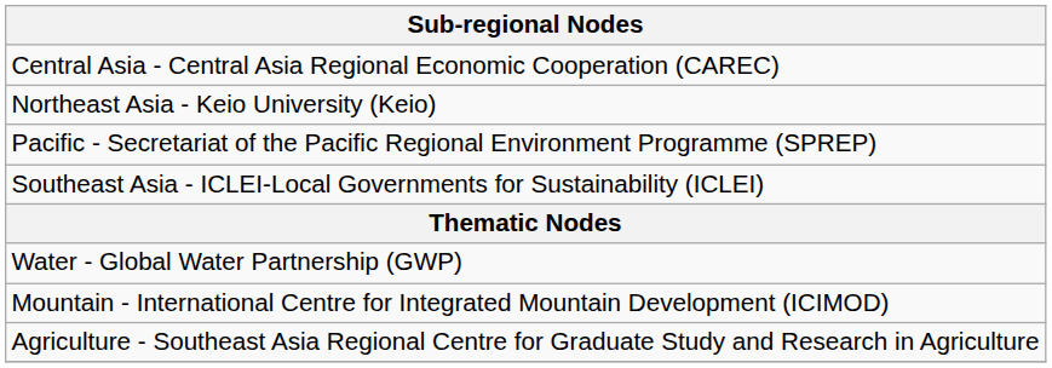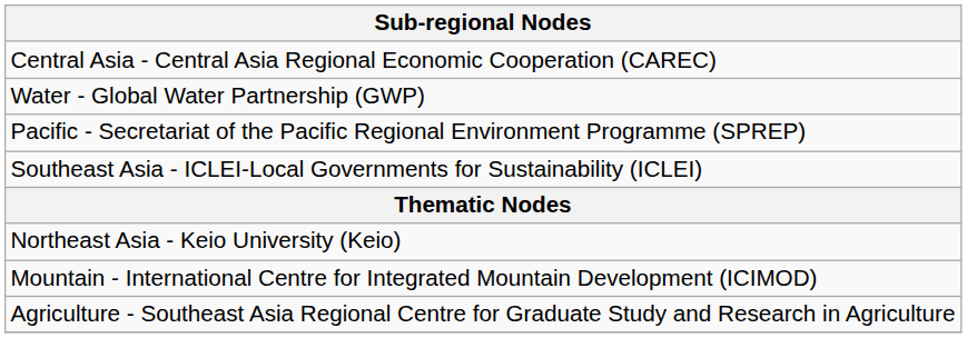row 3 | column 1: Northeast Asia - Keio University (Keio) -> Water - Global Water Partnership (GWP)
row 7 | column 1: Water - Global Water Partnership (GWP) -> Northeast Asia - Keio University (Keio)
